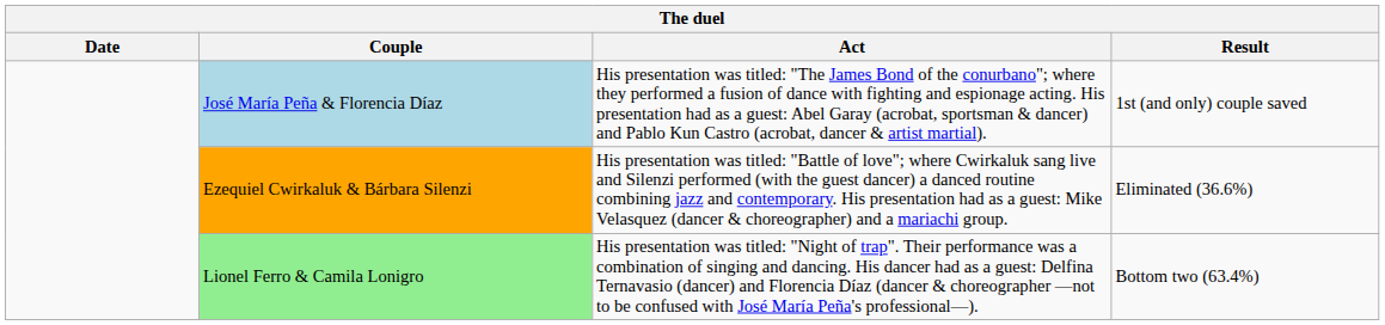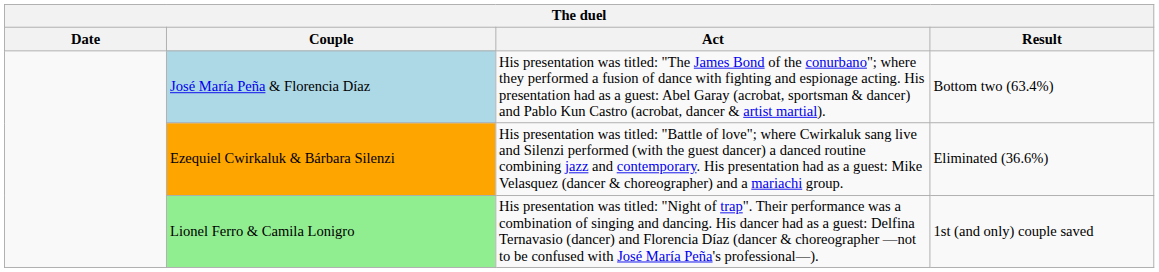José María Peña & Florencia Díaz | Result: 1st (and only) couple saved -> Bottom two (63.4%)
Lionel Ferro & Camila Lonigro | Result: Bottom two (63.4%) -> 1st (and only) couple saved
